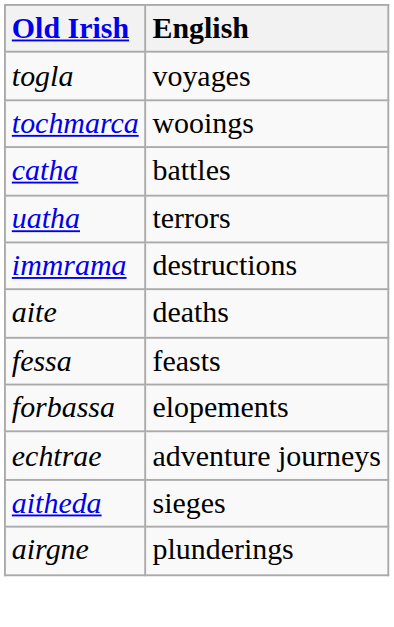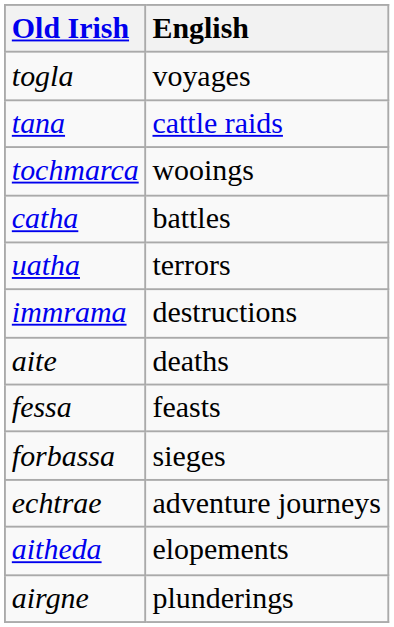+ row: tana | cattle raids
forbassa | English: elopements -> sieges
aitheda | English: sieges -> elopements
